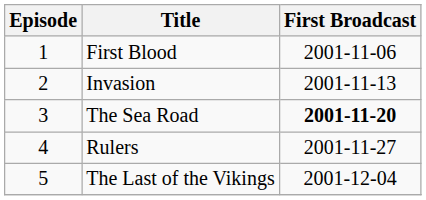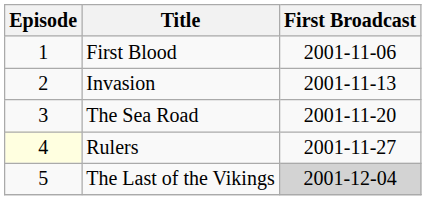The Sea Road | First Broadcast: bold -> normal
Rulers | Episode: no background -> lightyellow background
The Last of the Vikings | First Broadcast: no background -> lightgrey background
